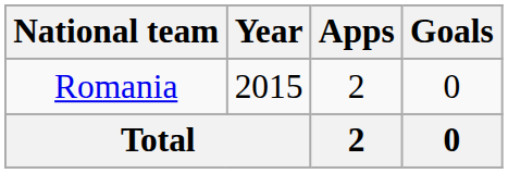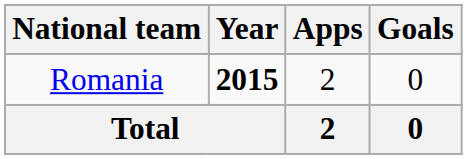Romania | Year: normal -> bold
